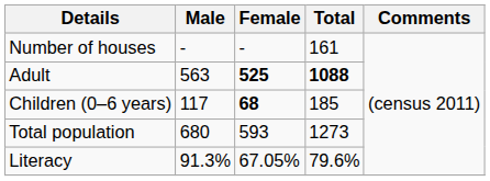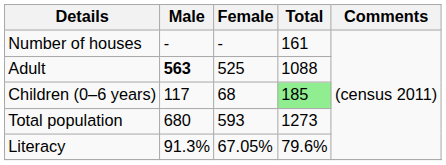Adult | Male: normal -> bold
Adult | Female: bold -> normal
Adult | Total: bold -> normal
Children (0–6 years) | Female: bold -> normal
Children (0–6 years) | Total: no background -> lightgreen background
